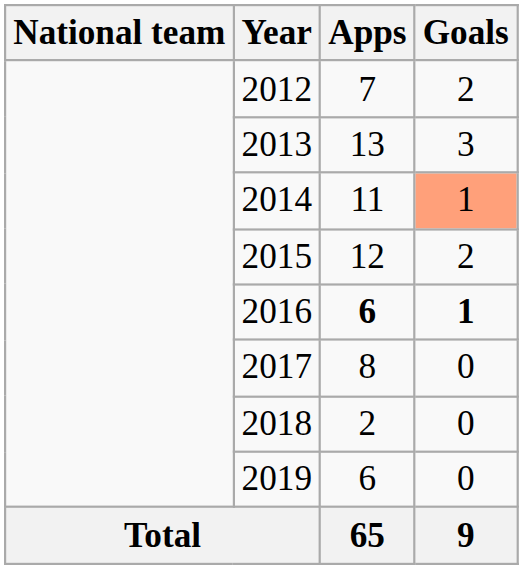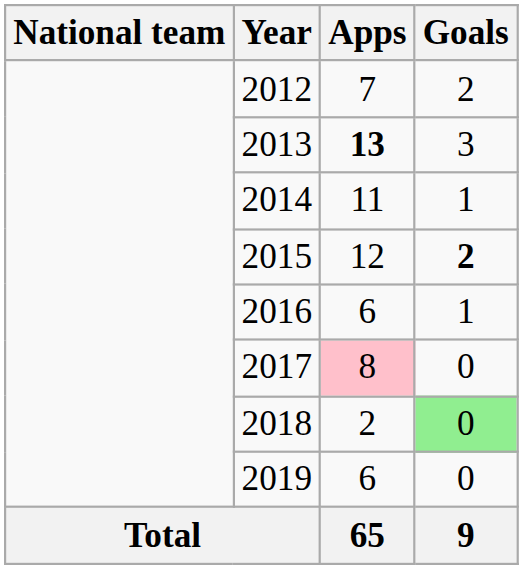2013 | Apps: normal -> bold
2014 | Goals: lightsalmon background -> no background
2015 | Goals: normal -> bold
2016 | Apps: bold -> normal
2016 | Goals: bold -> normal
2017 | Apps: no background -> pink background
2018 | Goals: no background -> lightgreen background
